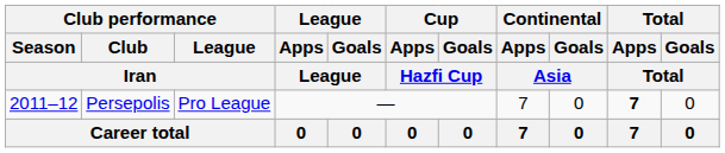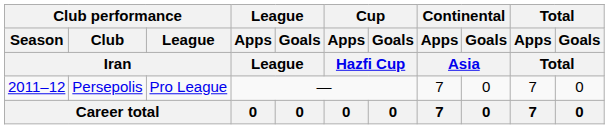Persepolis | Total / Apps / Total: bold -> normal
